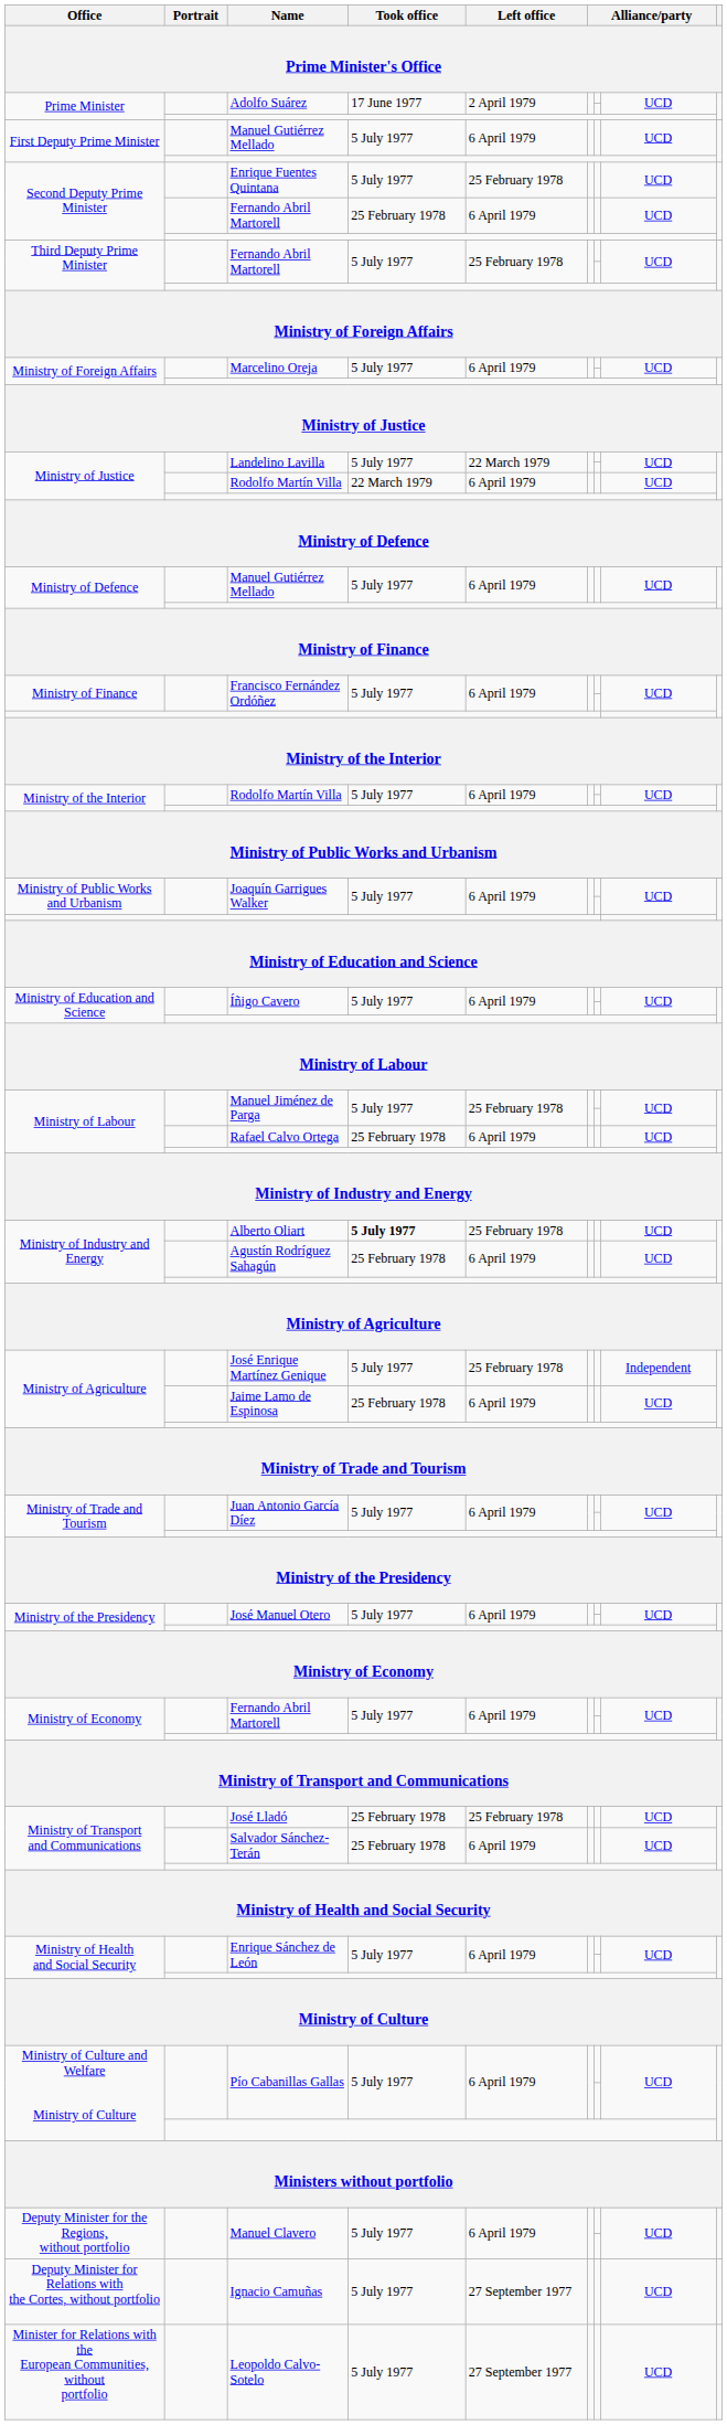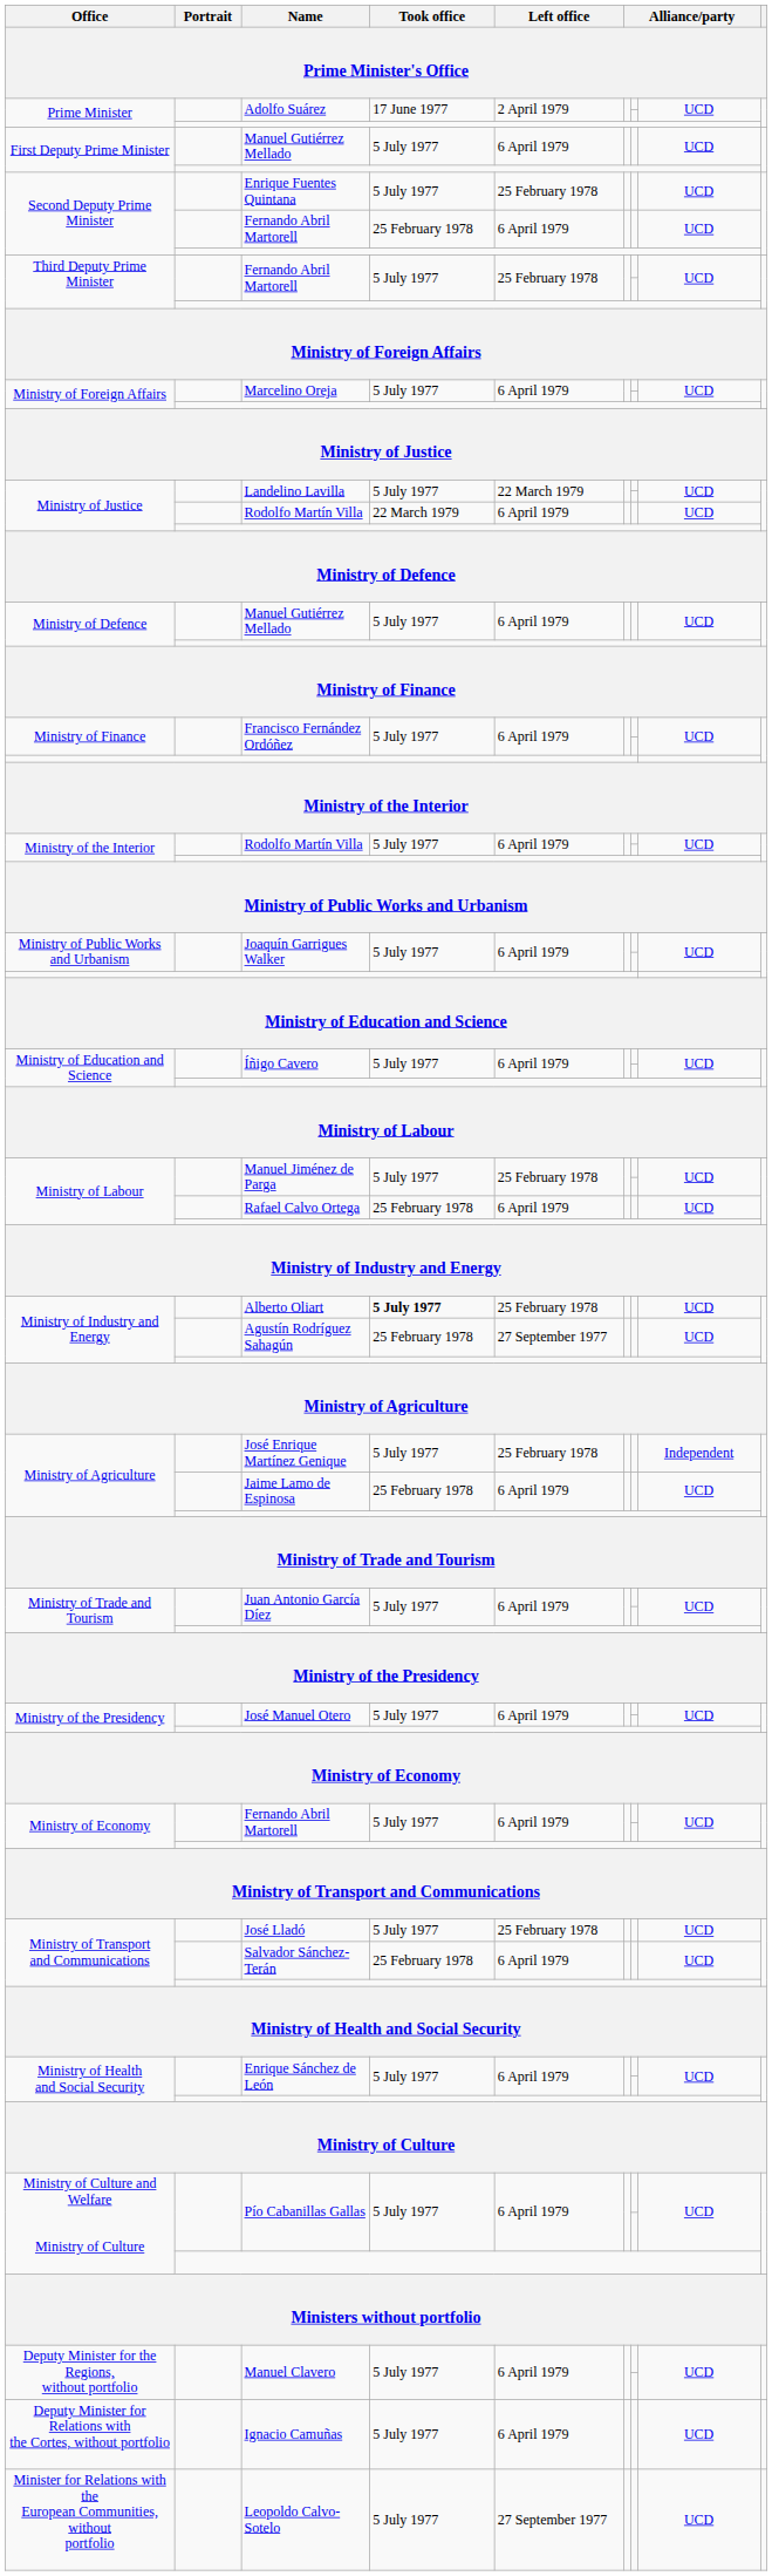Agustín Rodríguez Sahagún | Left office: 6 April 1979 -> 27 September 1977
José Lladó | Took office: 25 February 1978 -> 5 July 1977
Ignacio Camuñas | Left office: 27 September 1977 -> 6 April 1979
